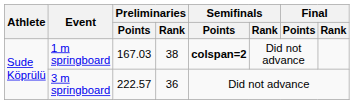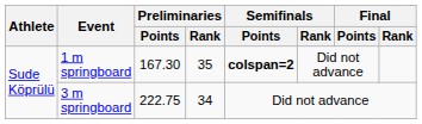1 m springboard | Preliminaries / Points: 167.03 -> 167.30
1 m springboard | Preliminaries / Rank: 38 -> 35
3 m springboard | Preliminaries / Points: 222.57 -> 222.75
3 m springboard | Preliminaries / Rank: 36 -> 34
